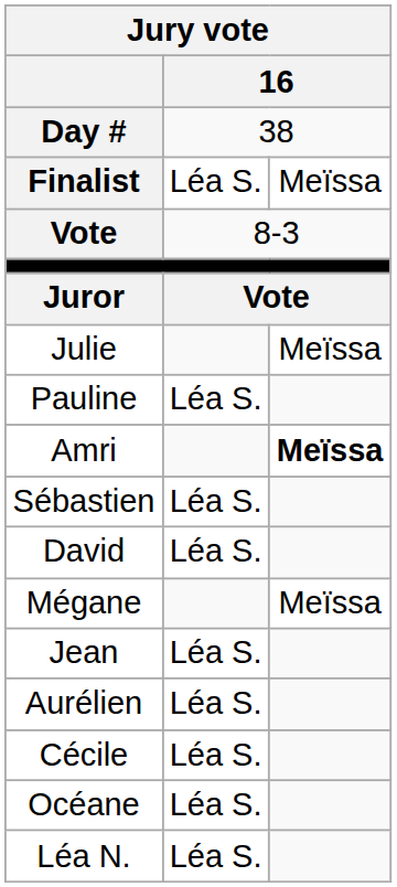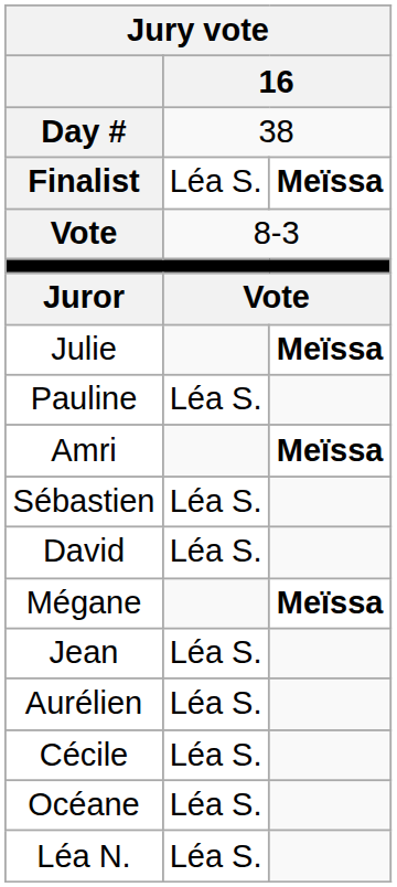Finalist | column 3: normal -> bold
Julie | column 3: normal -> bold
Mégane | column 3: normal -> bold
